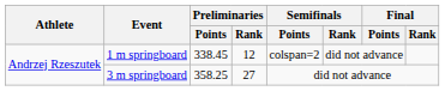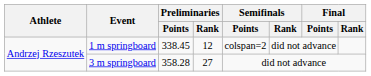3 m springboard | Preliminaries / Points: 358.25 -> 358.28
